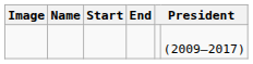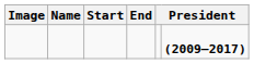row 2 | column 6: normal -> bold
